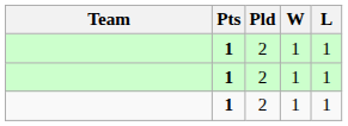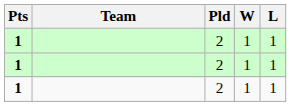columns swapped: Team <-> Pts
